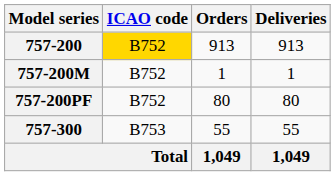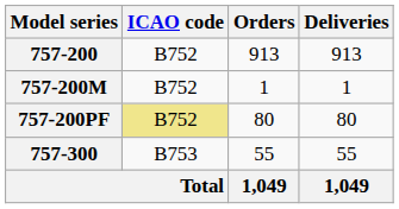757-200 | ICAO code: gold background -> no background
757-200PF | ICAO code: no background -> khaki background
